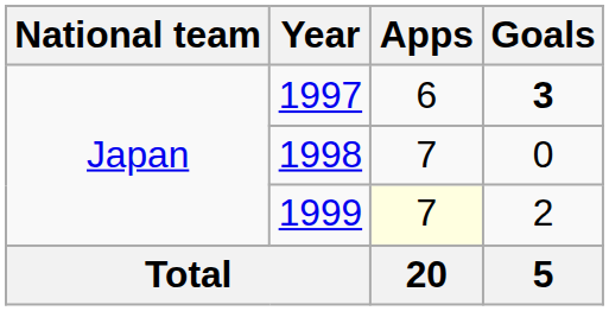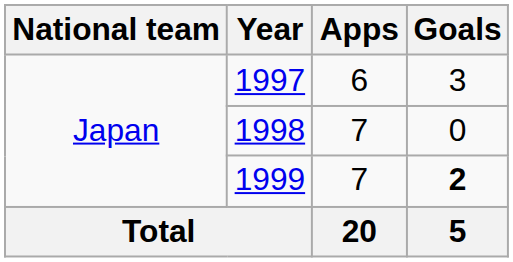1997 | Goals: bold -> normal
1999 | Apps: lightyellow background -> no background
1999 | Goals: normal -> bold
